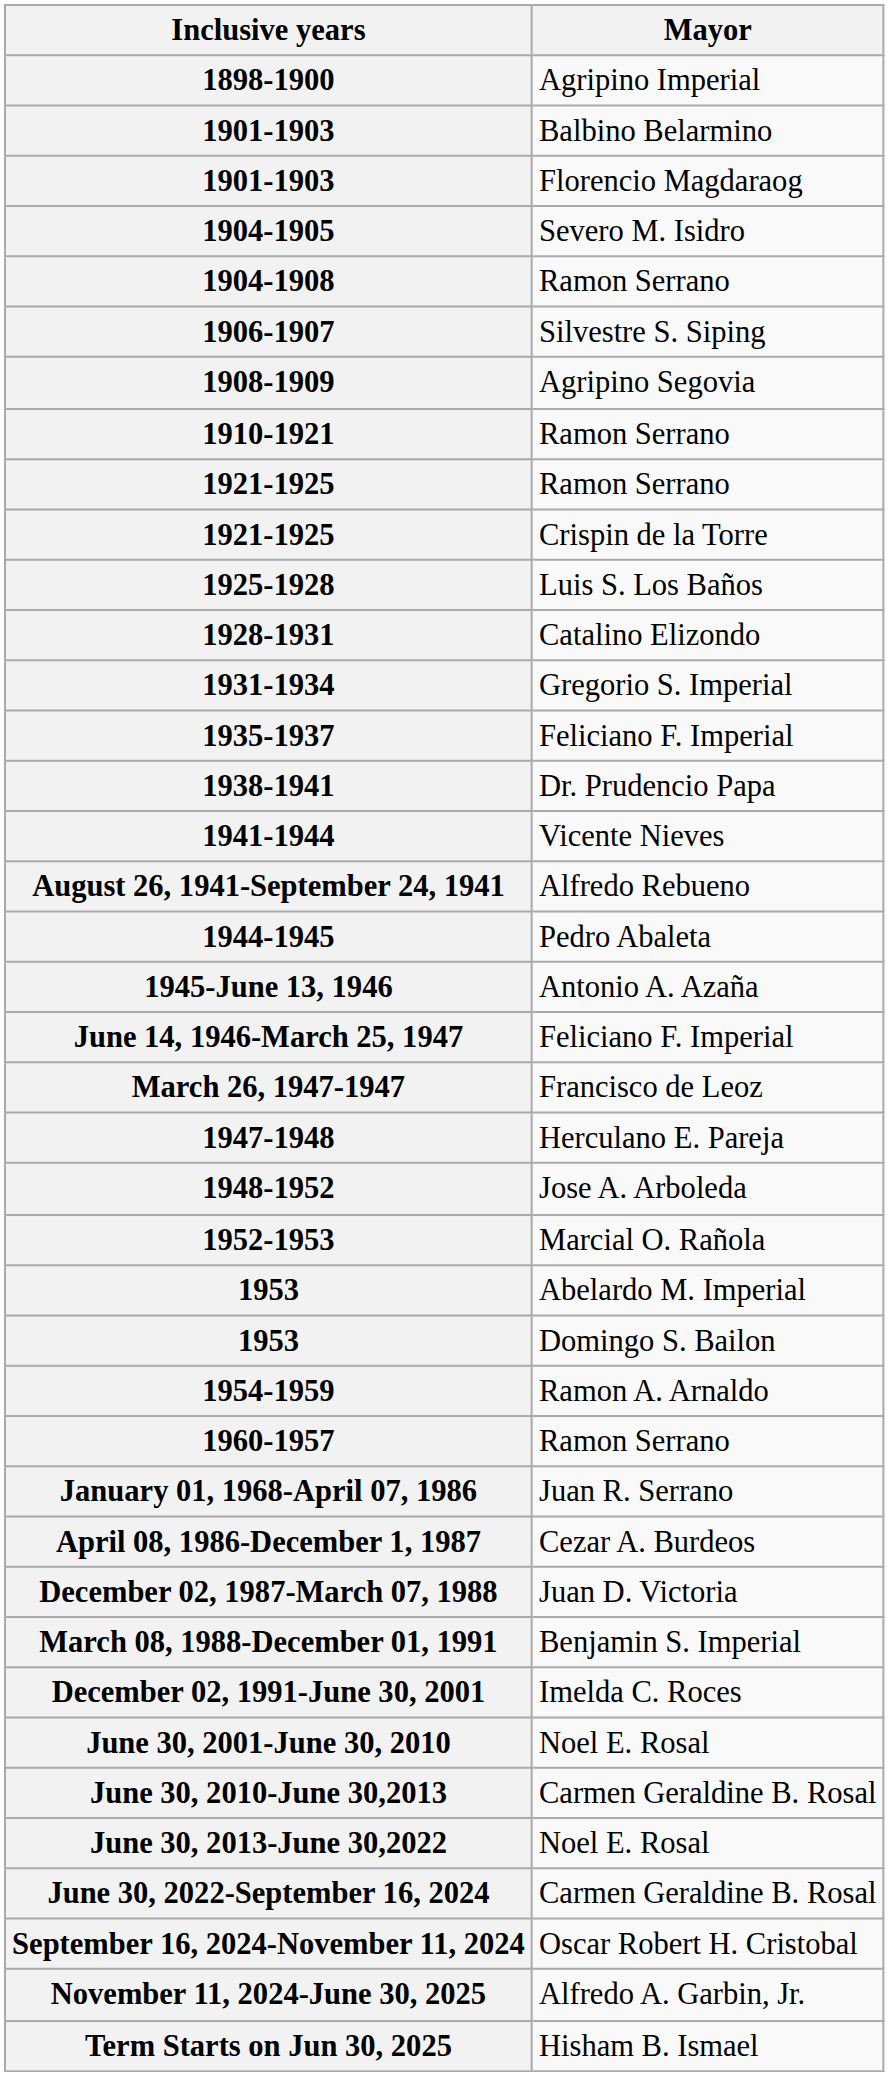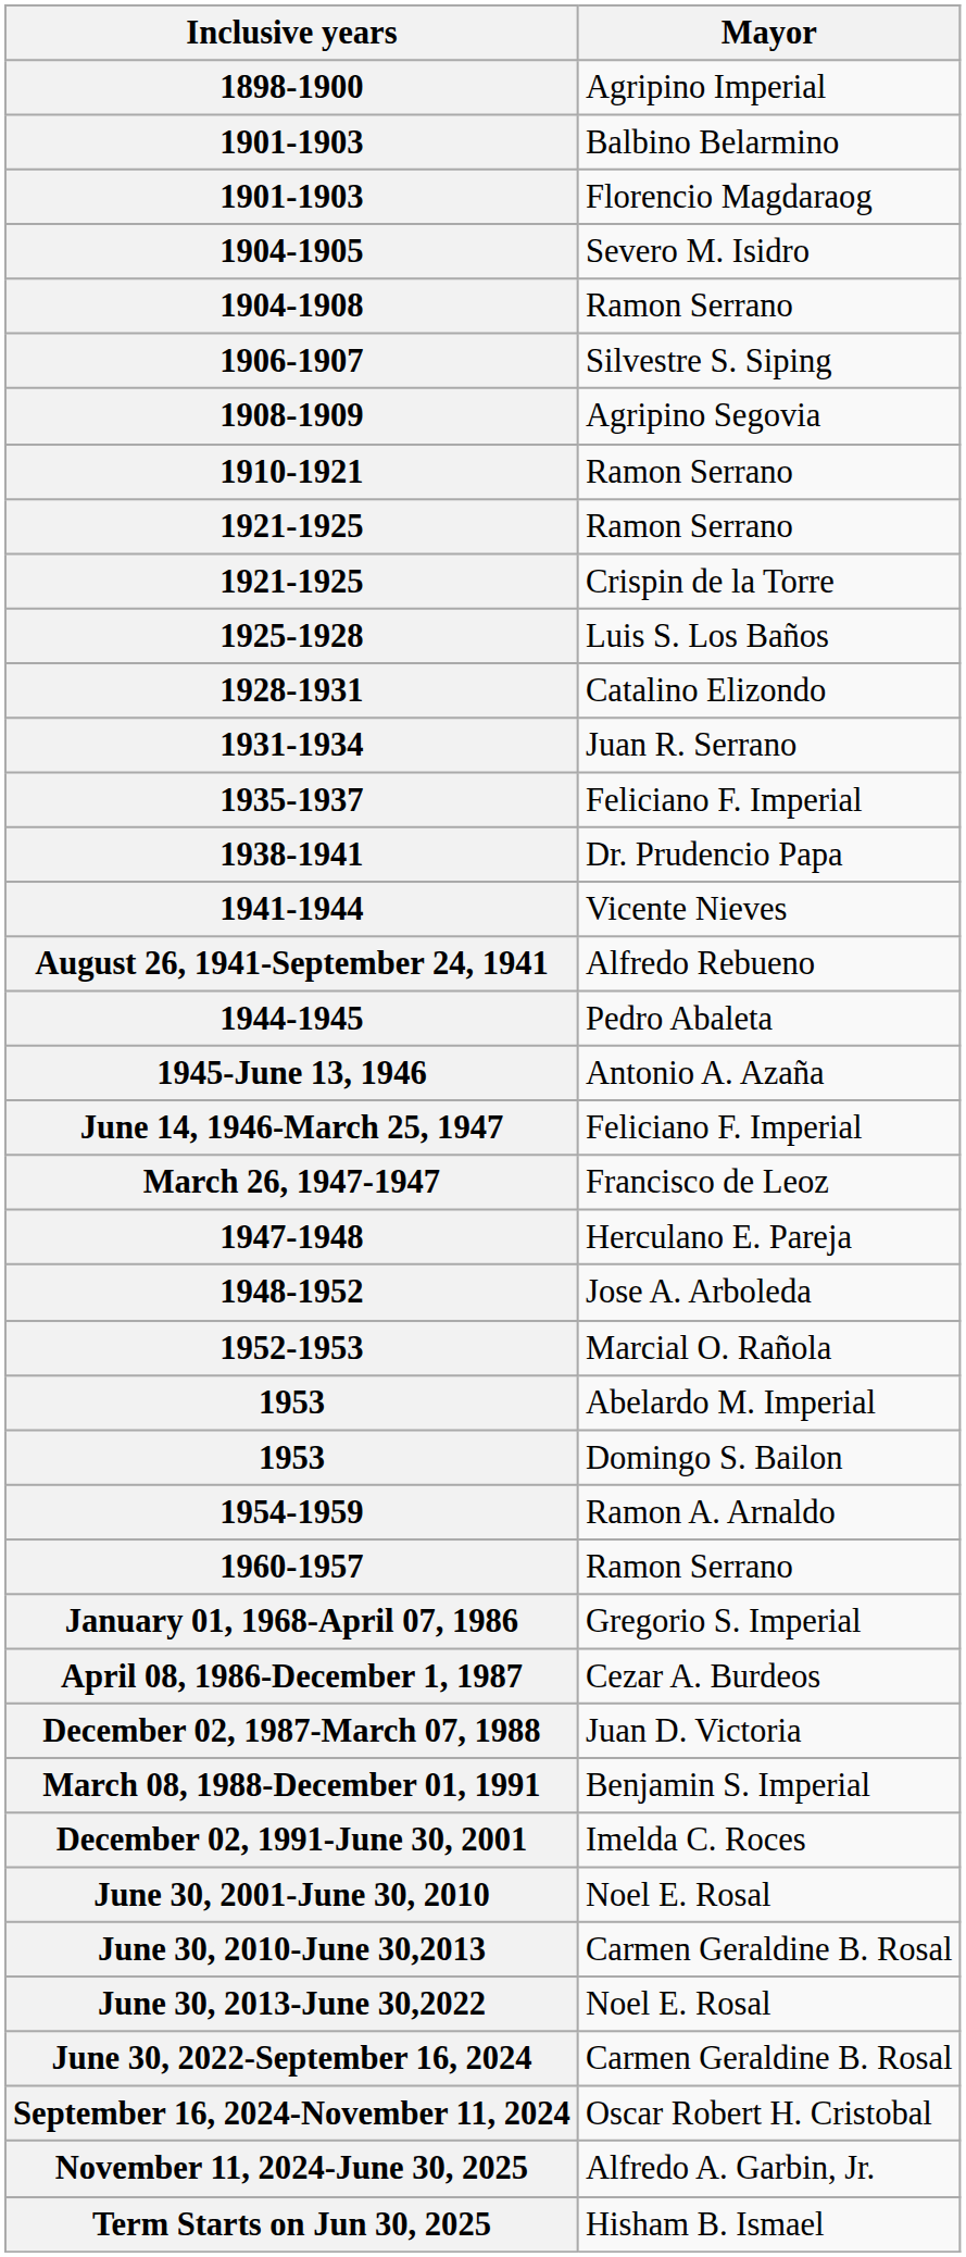row 14 | Mayor: Gregorio S. Imperial -> Juan R. Serrano
row 30 | Mayor: Juan R. Serrano -> Gregorio S. Imperial
